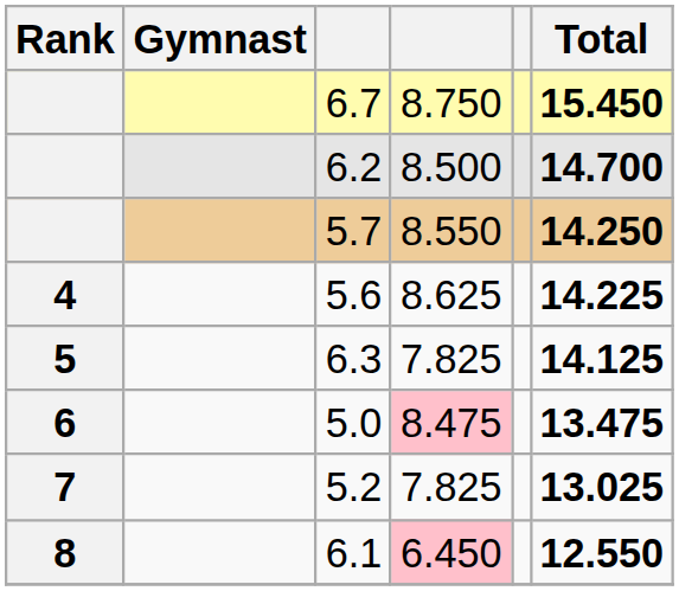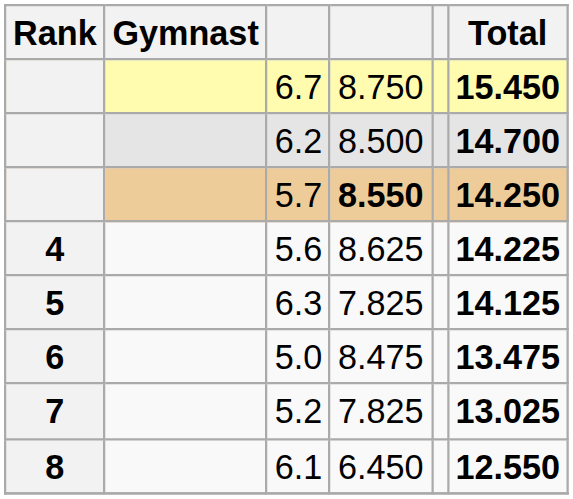5.7 | column 4: normal -> bold
5.0 | column 4: pink background -> no background
6.1 | column 4: pink background -> no background
